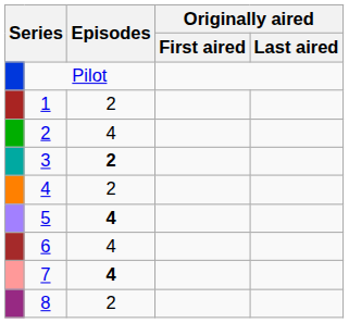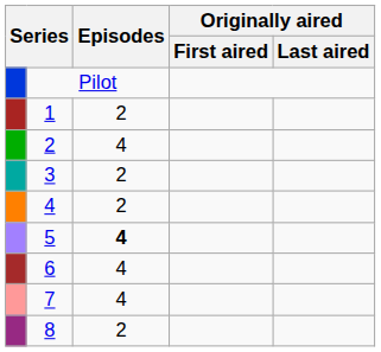3 | Episodes: bold -> normal
7 | Episodes: bold -> normal
